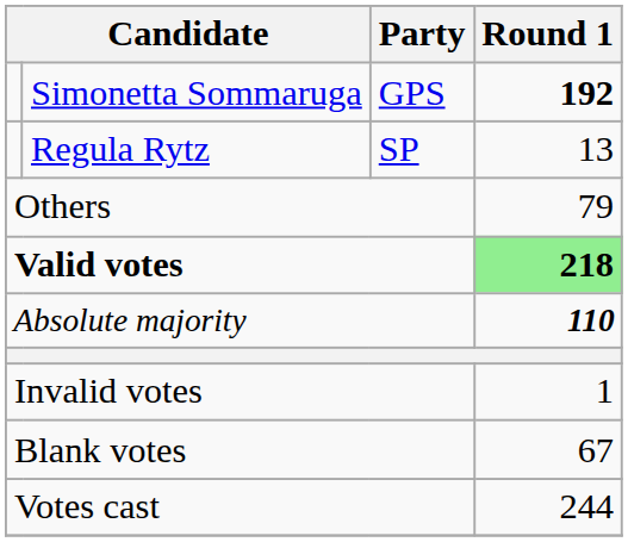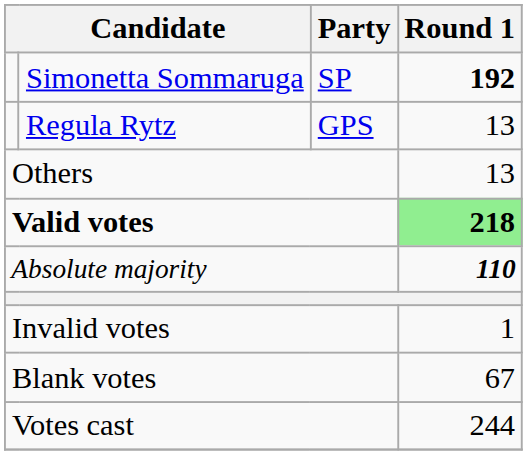Simonetta Sommaruga | Party: GPS -> SP
Regula Rytz | Party: SP -> GPS
Others | Round 1: 79 -> 13
